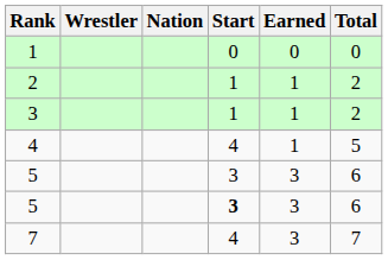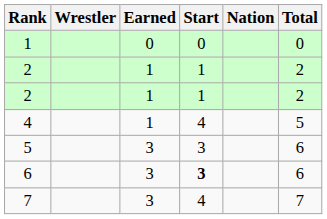columns swapped: Nation <-> Earned
row 4 | Rank: 3 -> 2
row 7 | Rank: 5 -> 6
